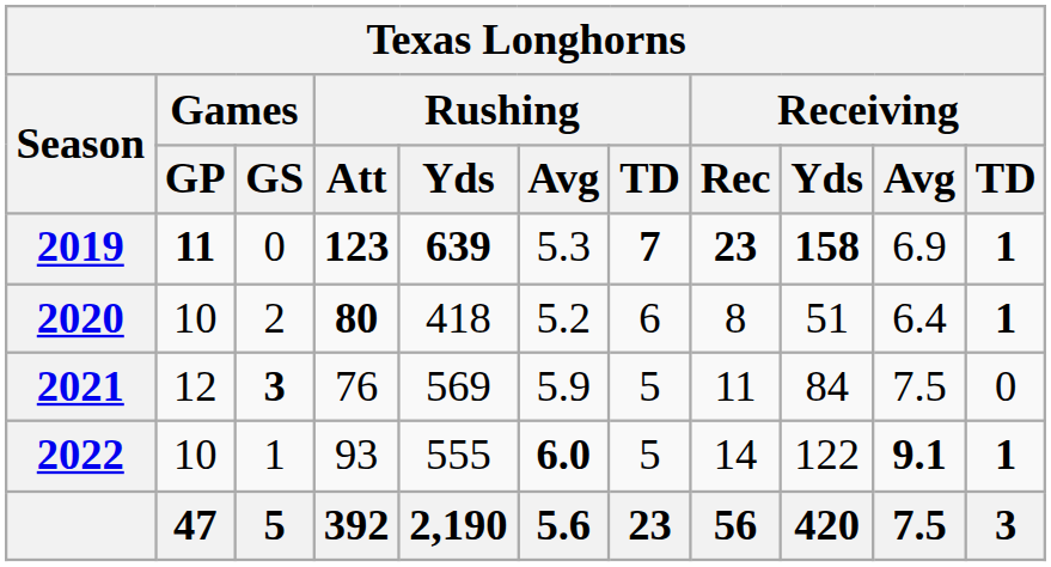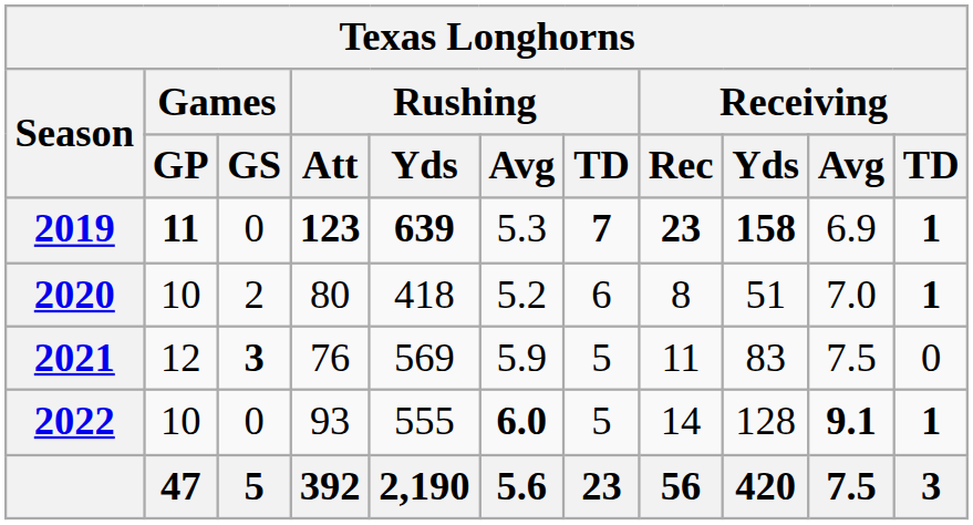2020 | Rushing / Att: bold -> normal
2020 | Receiving / Avg: 6.4 -> 7.0
2021 | Receiving / Yds: 84 -> 83
2022 | Games / GS: 1 -> 0
2022 | Receiving / Yds: 122 -> 128
